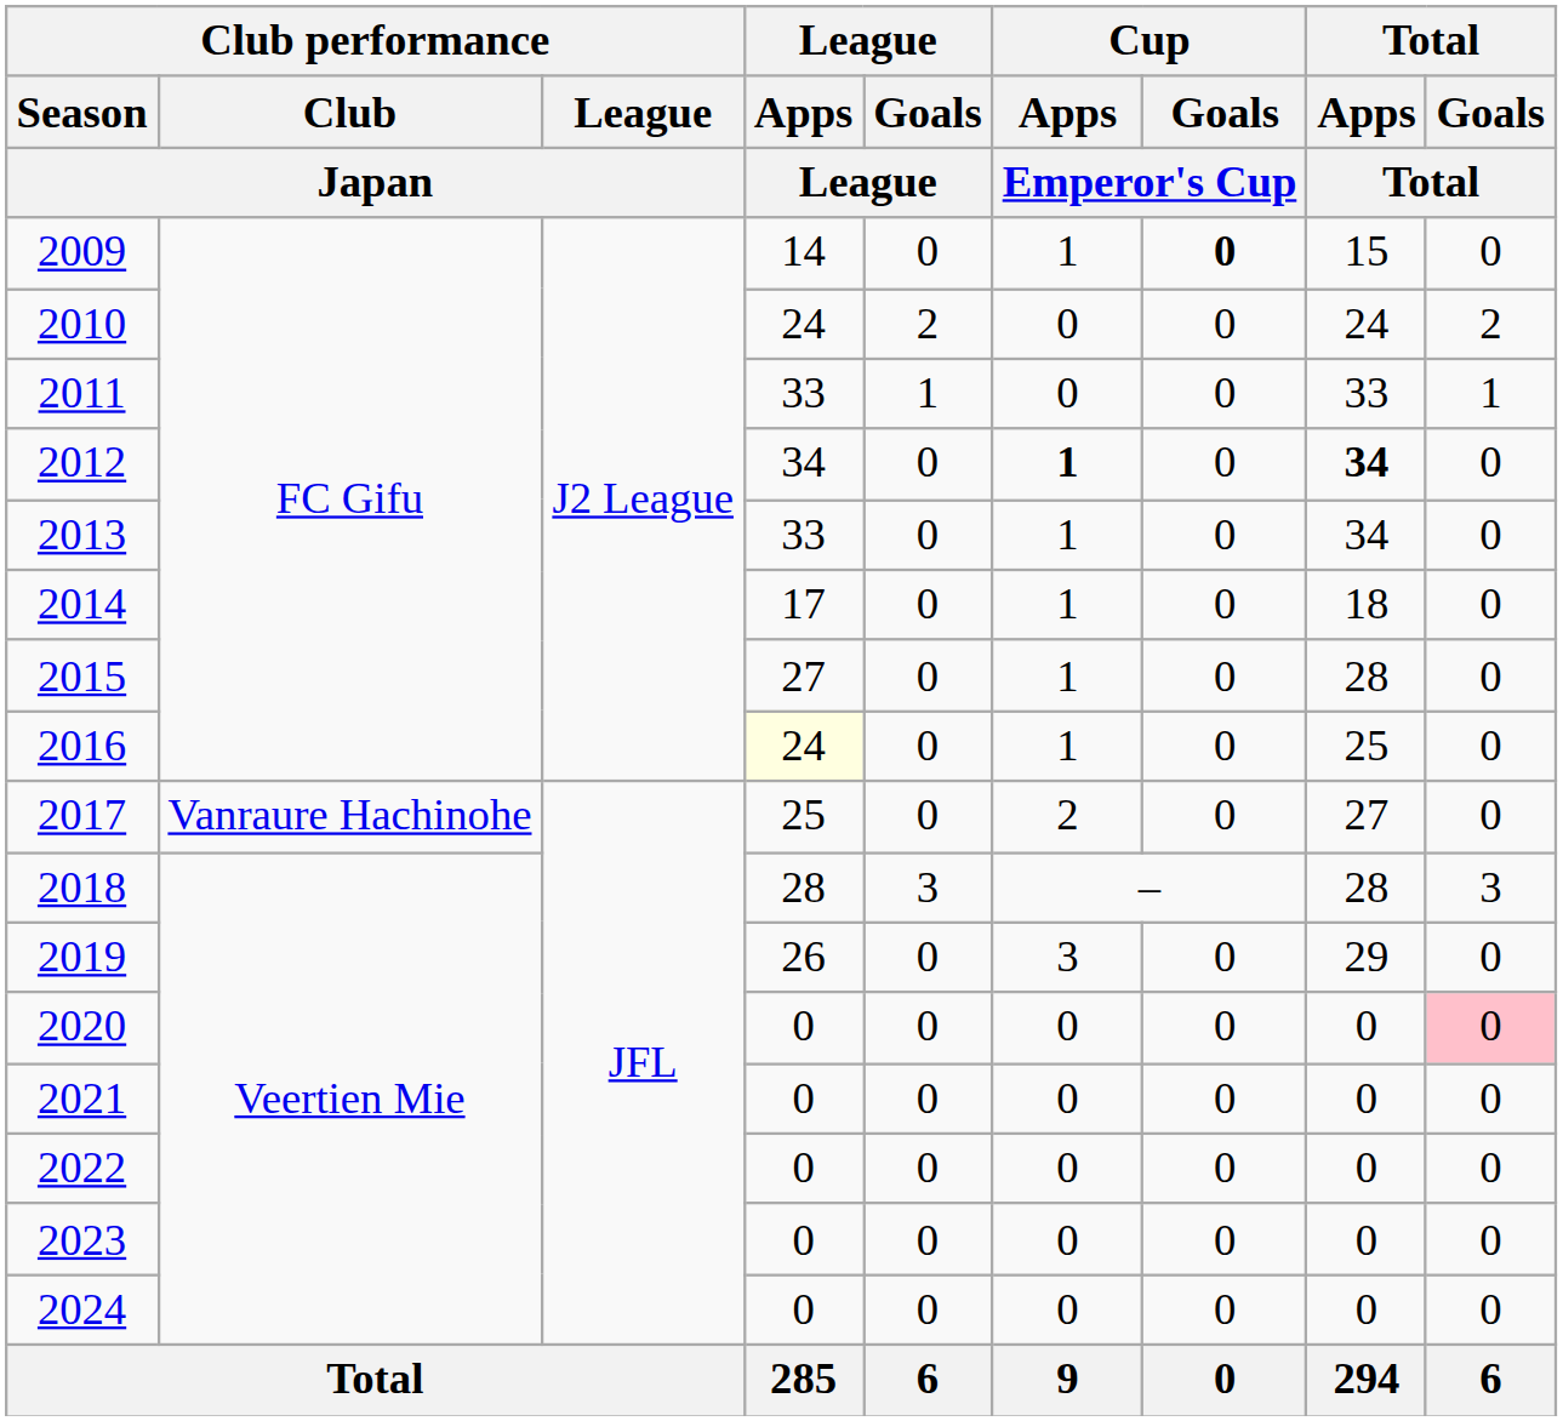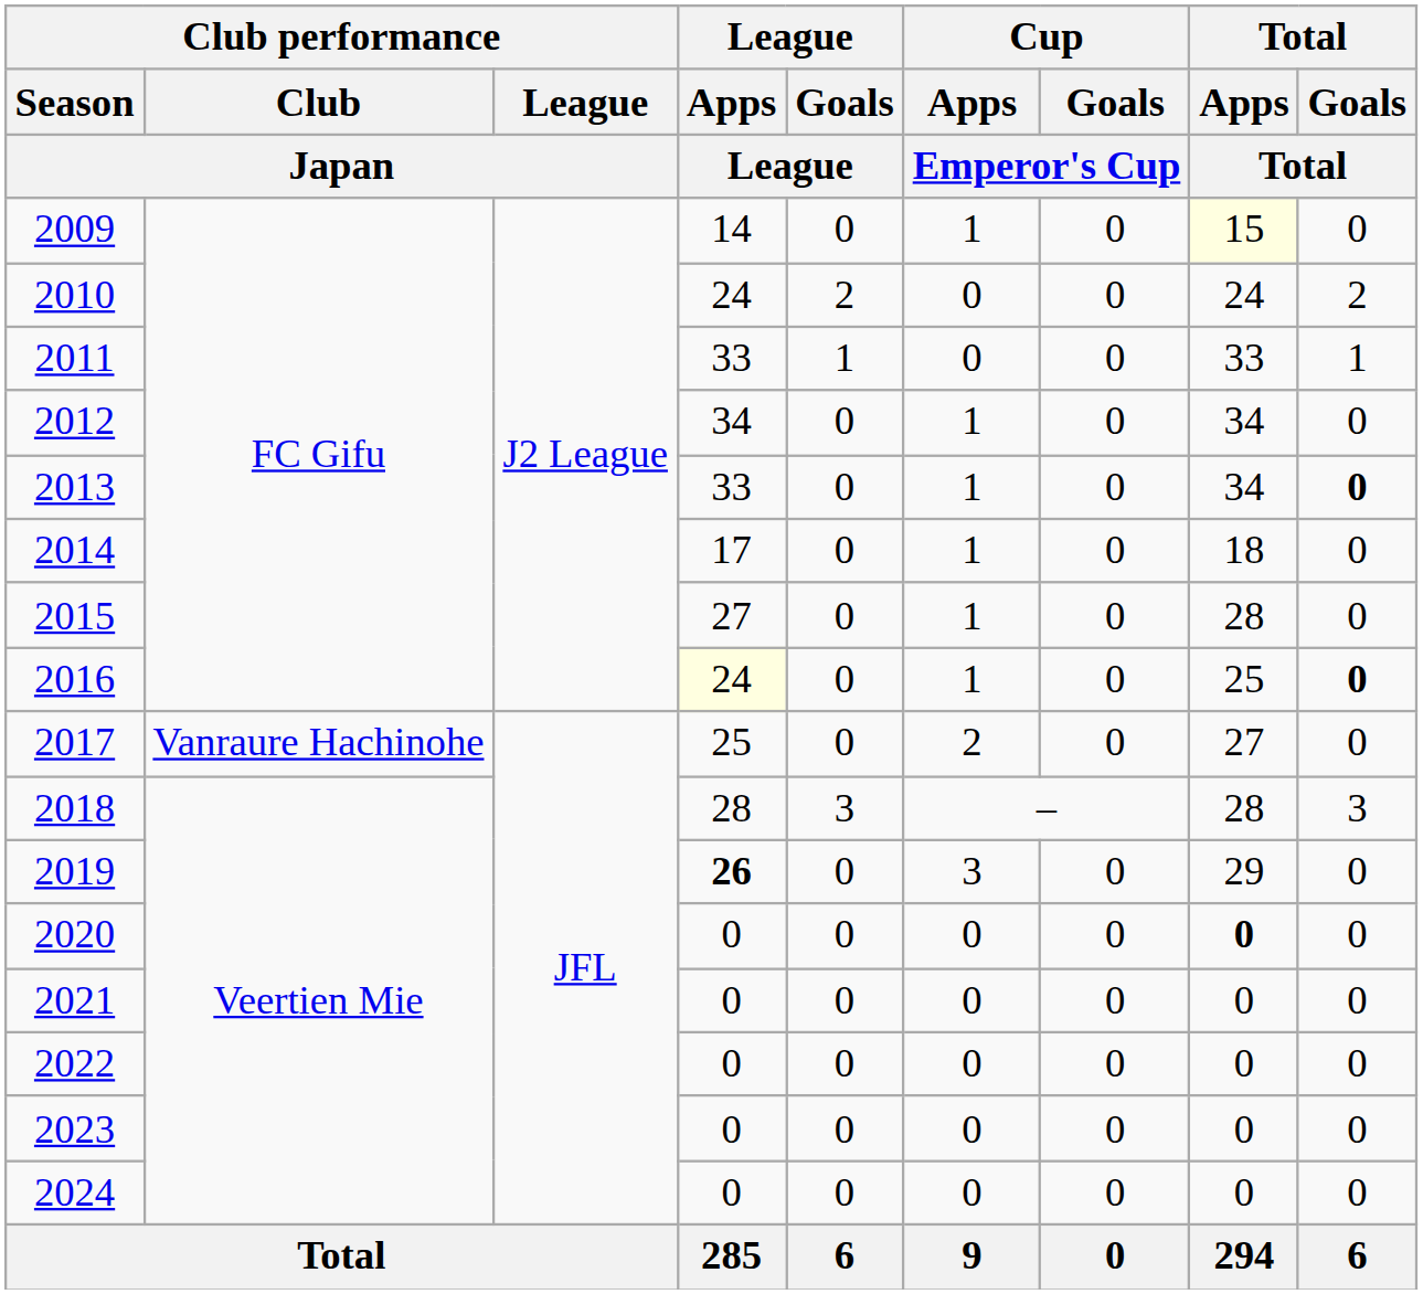2009 | Cup / Goals / Emperor's Cup: bold -> normal
2009 | Total / Apps / Total: no background -> lightyellow background
2012 | Cup / Apps / Emperor's Cup: bold -> normal
2012 | Total / Apps / Total: bold -> normal
2013 | Total / Goals / Total: normal -> bold
2016 | Total / Goals / Total: normal -> bold
2019 | League / Apps / League: normal -> bold
2020 | Total / Apps / Total: normal -> bold
2020 | Total / Goals / Total: pink background -> no background
